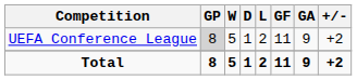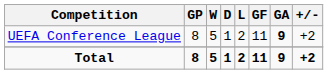UEFA Conference League | GP: lightgrey background -> no background
UEFA Conference League | GA: normal -> bold
